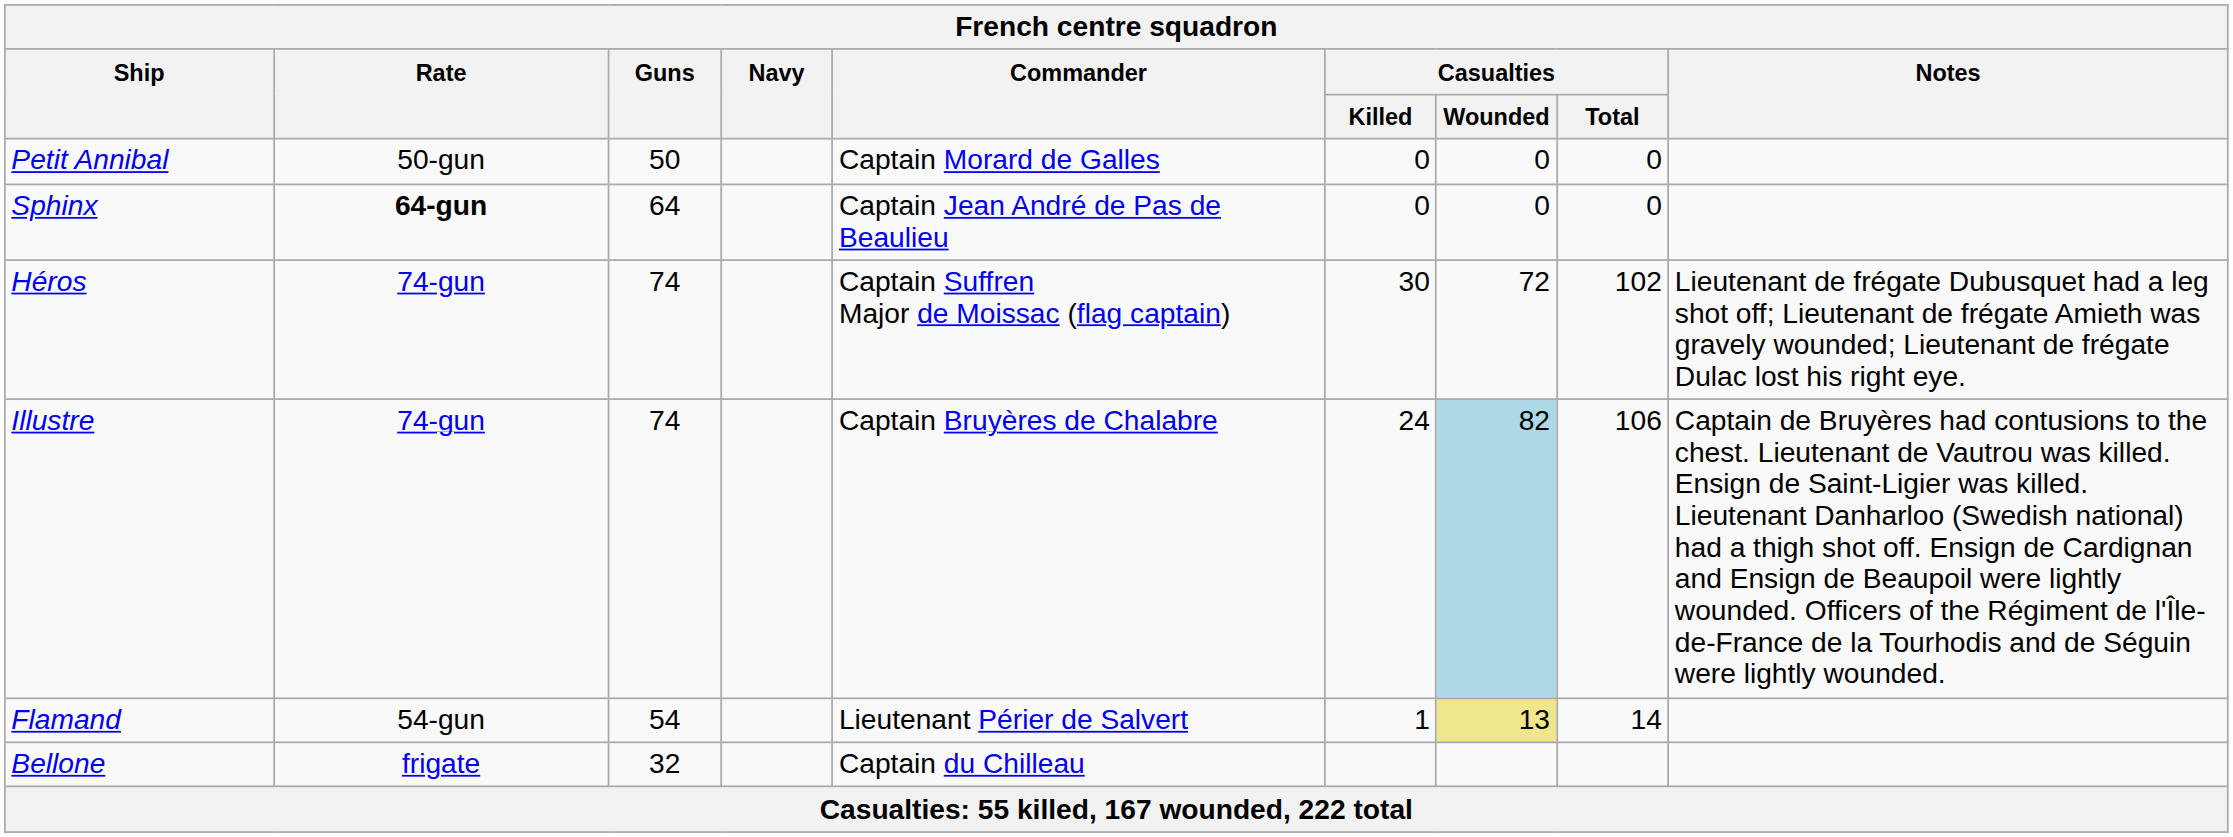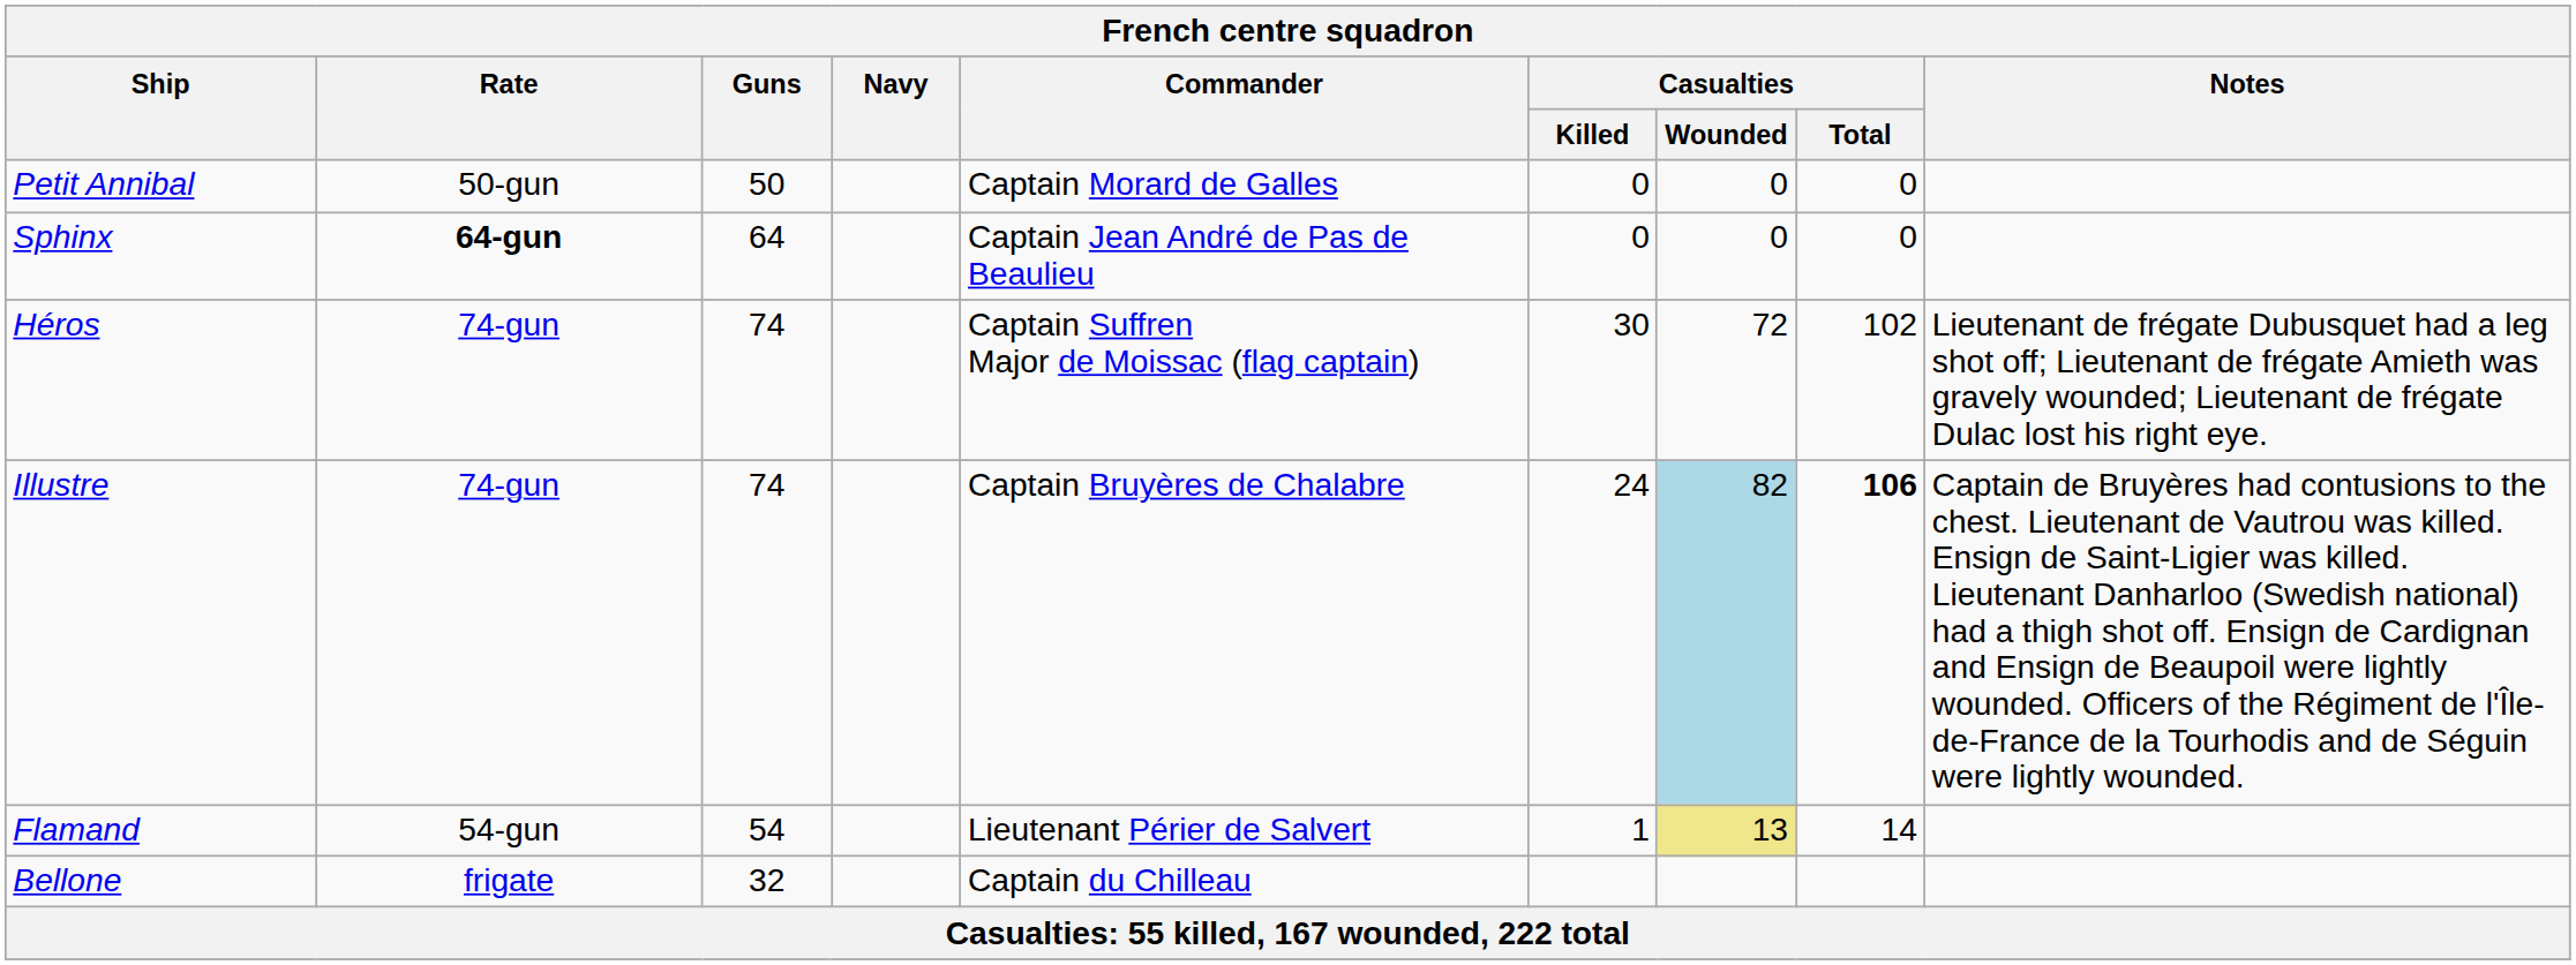Illustre | Casualties / Total: normal -> bold
